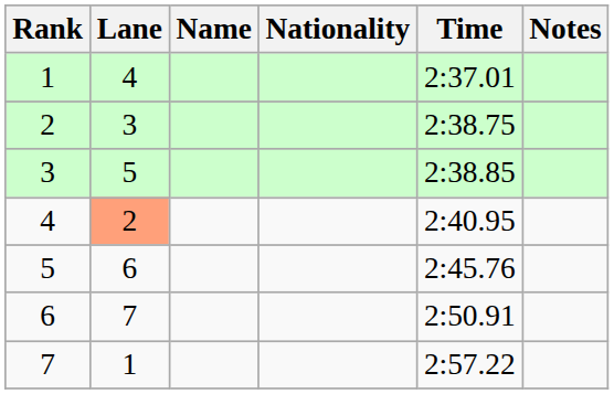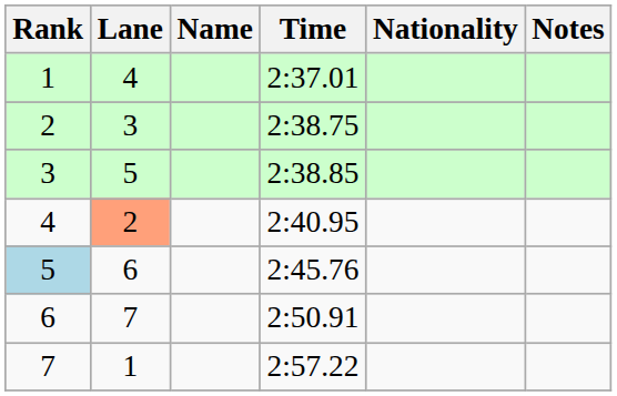columns swapped: Nationality <-> Time
row 6 | Rank: no background -> lightblue background
